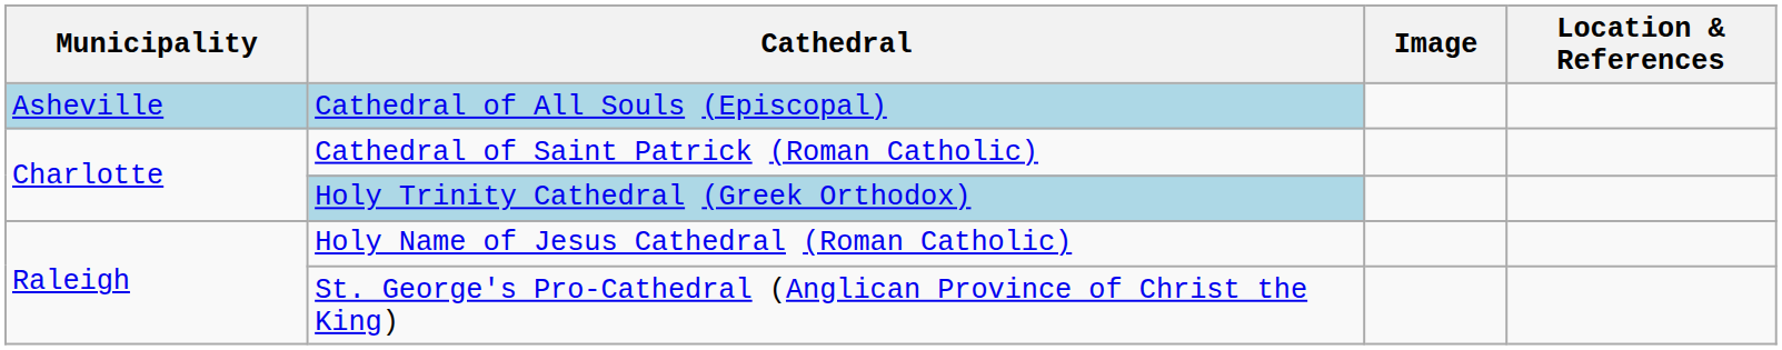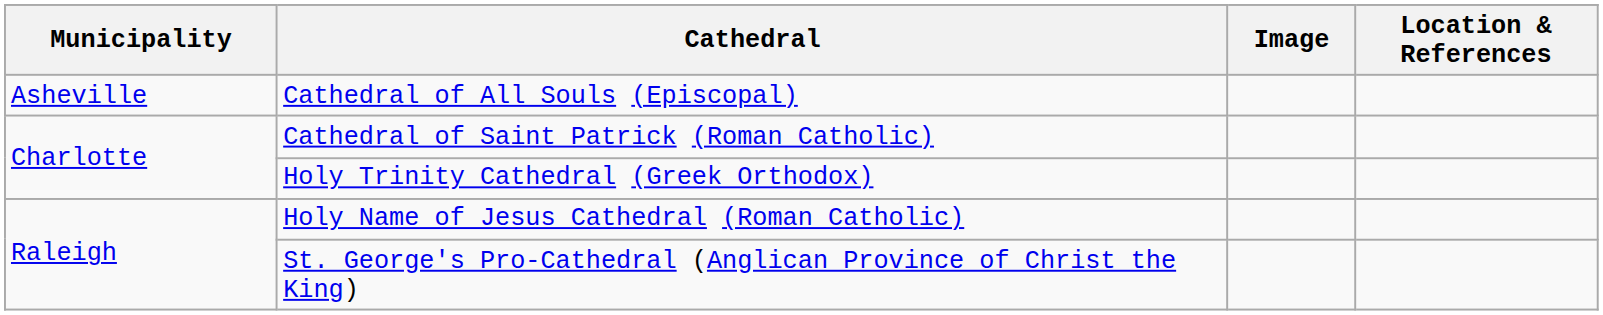Cathedral of All Souls (Episcopal) | Municipality: lightblue background -> no background
Cathedral of All Souls (Episcopal) | Cathedral: lightblue background -> no background
Holy Trinity Cathedral (Greek Orthodox) | Cathedral: lightblue background -> no background
